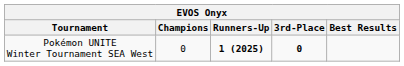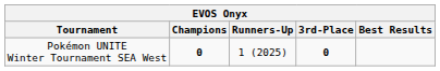Pokémon UNITE Winter Tournament SEA West | Champions: normal -> bold
Pokémon UNITE Winter Tournament SEA West | Runners-Up: bold -> normal
